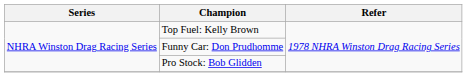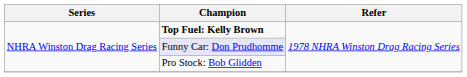Top Fuel: Kelly Brown | Champion: normal -> bold
Funny Car: Don Prudhomme | Champion: no background -> lavender background
